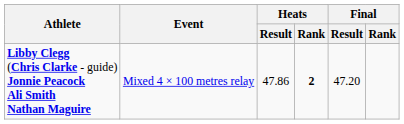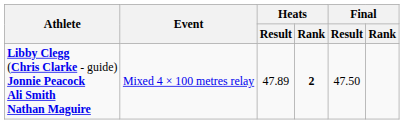row 3 | Heats / Result: 47.86 -> 47.89
row 3 | Final / Result: 47.20 -> 47.50
